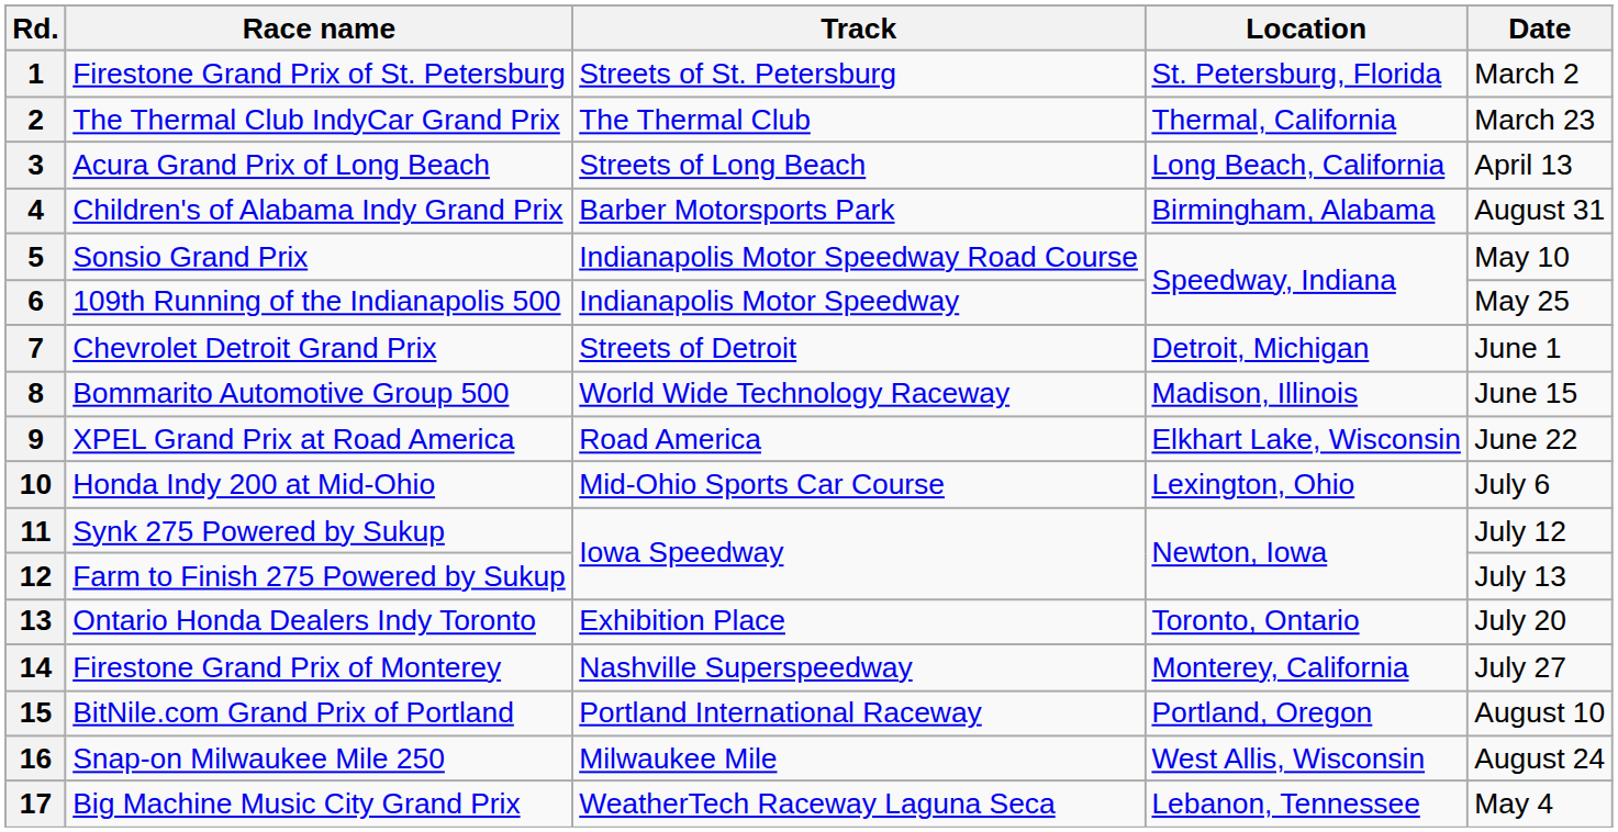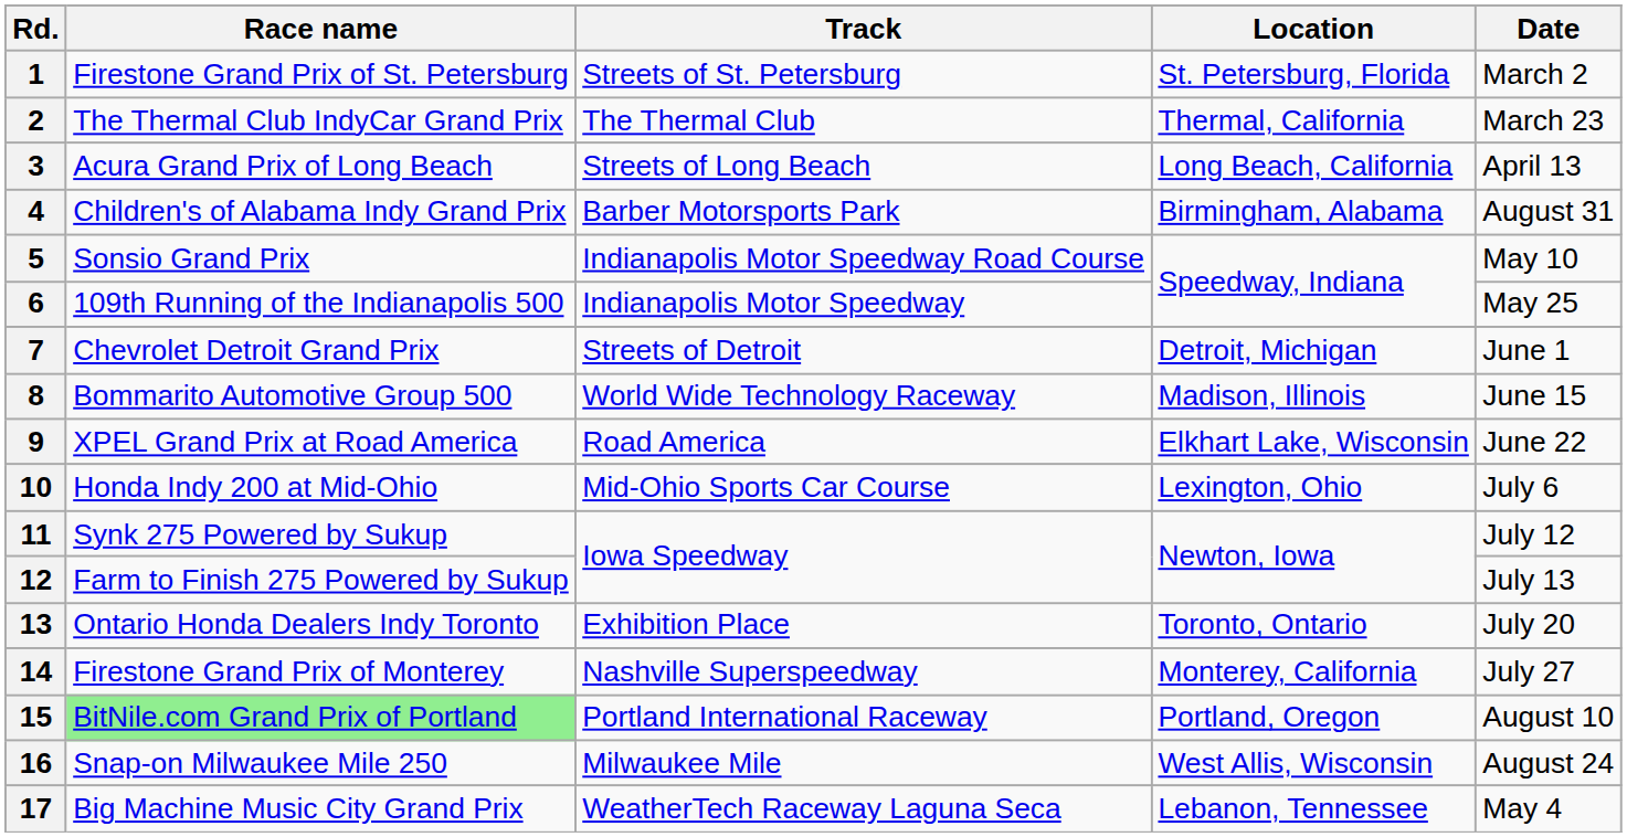15 | Race name: no background -> lightgreen background
